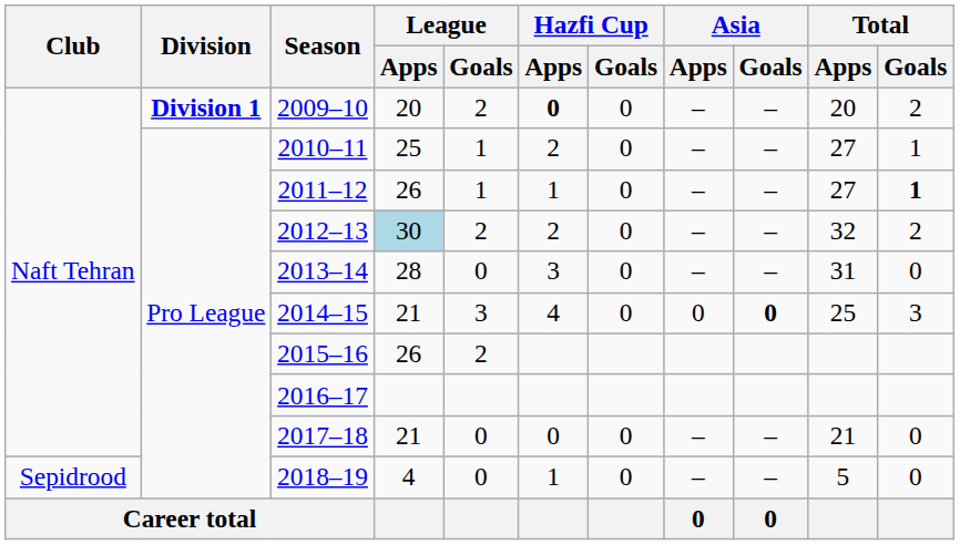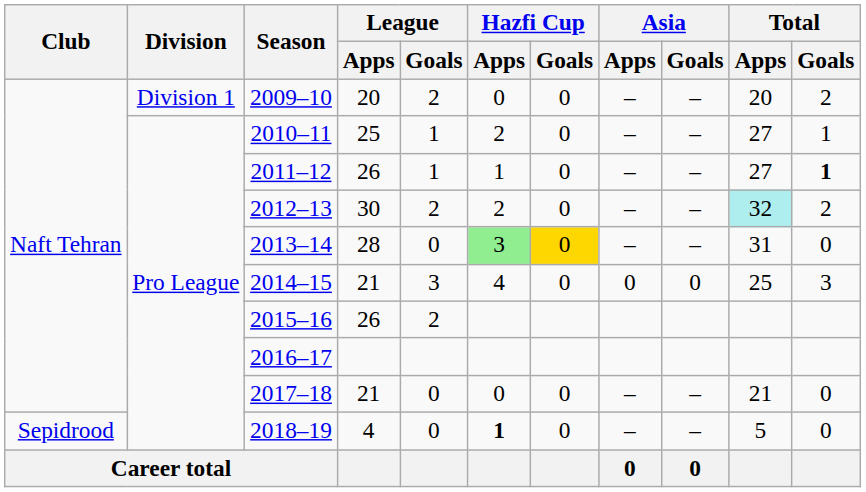2009–10 | Division: bold -> normal
2009–10 | Hazfi Cup / Apps: bold -> normal
2012–13 | League / Apps: lightblue background -> no background
2012–13 | Total / Apps: no background -> paleturquoise background
2013–14 | Hazfi Cup / Apps: no background -> lightgreen background
2013–14 | Hazfi Cup / Goals: no background -> gold background
2014–15 | Asia / Goals: bold -> normal
2018–19 | Hazfi Cup / Apps: normal -> bold
